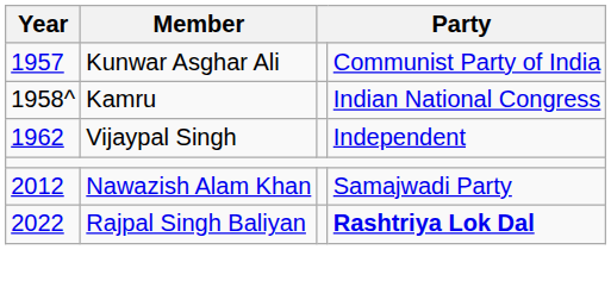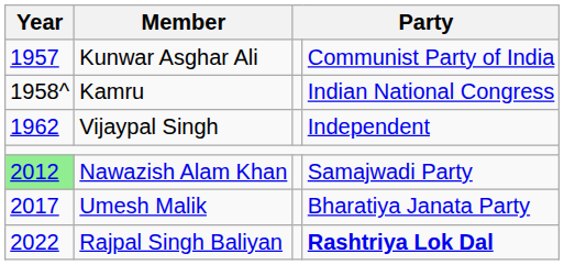Nawazish Alam Khan | Year: no background -> lightgreen background
+ row: 2017 | Umesh Malik | Bharatiya Janata Party
